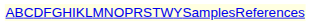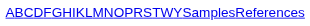row 1 | column 1: lightyellow background -> no background
